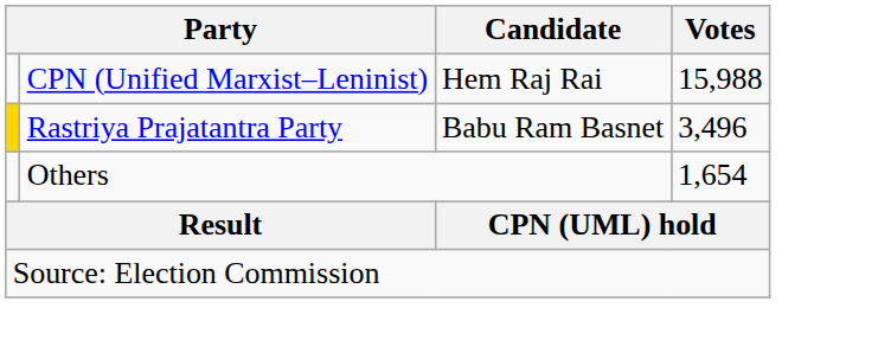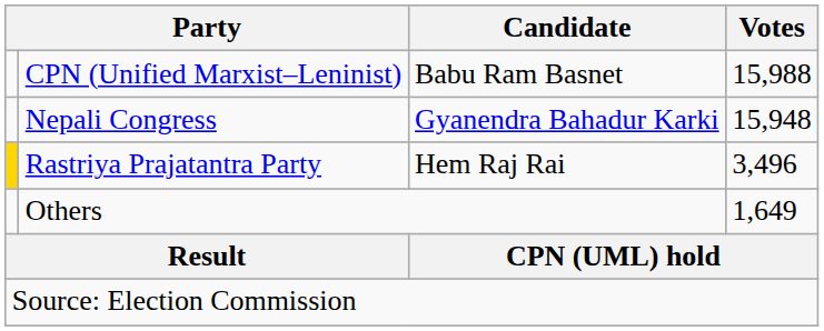CPN (Unified Marxist–Leninist) | Candidate: Hem Raj Rai -> Babu Ram Basnet
+ row: Nepali Congress | Gyanendra Bahadur Karki | 15,948
Rastriya Prajatantra Party | Candidate: Babu Ram Basnet -> Hem Raj Rai
Others | Votes: 1,654 -> 1,649
